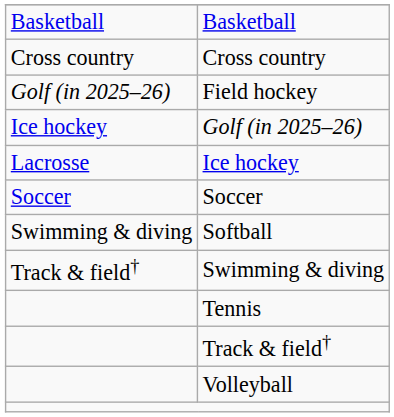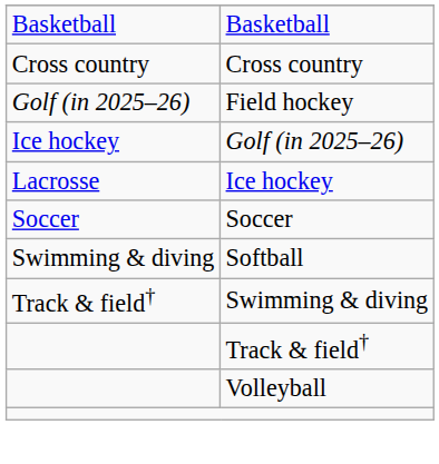- row: Tennis
